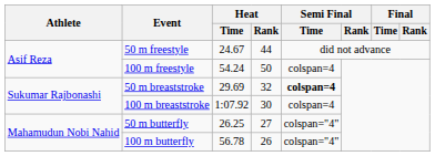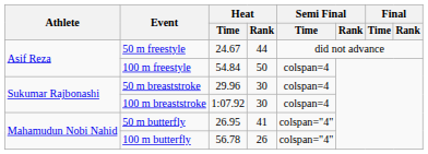100 m freestyle | Heat / Time: 54.24 -> 54.84
50 m breaststroke | Heat / Time: 29.69 -> 29.96
50 m breaststroke | Heat / Rank: 32 -> 30
50 m breaststroke | Semi Final / Time: bold -> normal
50 m butterfly | Heat / Time: 26.25 -> 26.95
50 m butterfly | Heat / Rank: 27 -> 41
